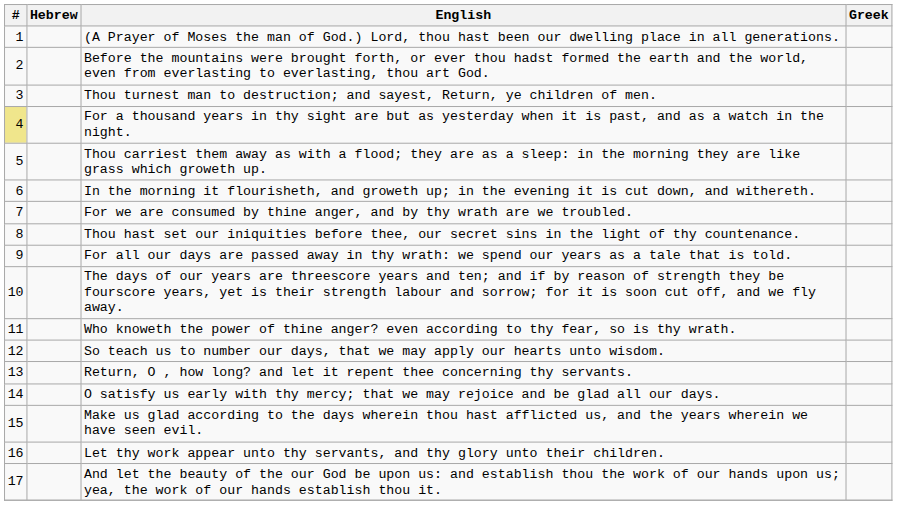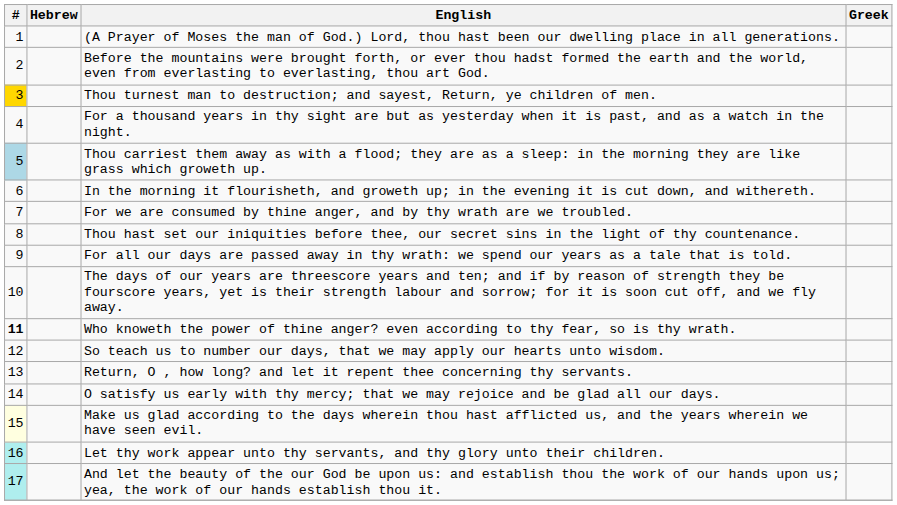row 4 | #: no background -> gold background
row 5 | #: khaki background -> no background
row 6 | #: no background -> lightblue background
row 12 | #: normal -> bold
row 16 | #: no background -> lightyellow background
row 17 | #: no background -> paleturquoise background
row 18 | #: no background -> paleturquoise background
